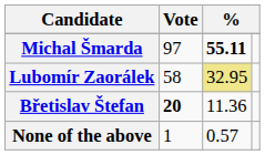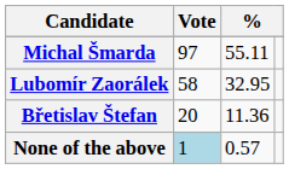Michal Šmarda | column 3: bold -> normal
Lubomír Zaorálek | column 3: khaki background -> no background
Břetislav Štefan | Vote: bold -> normal
None of the above | Vote: no background -> lightblue background
